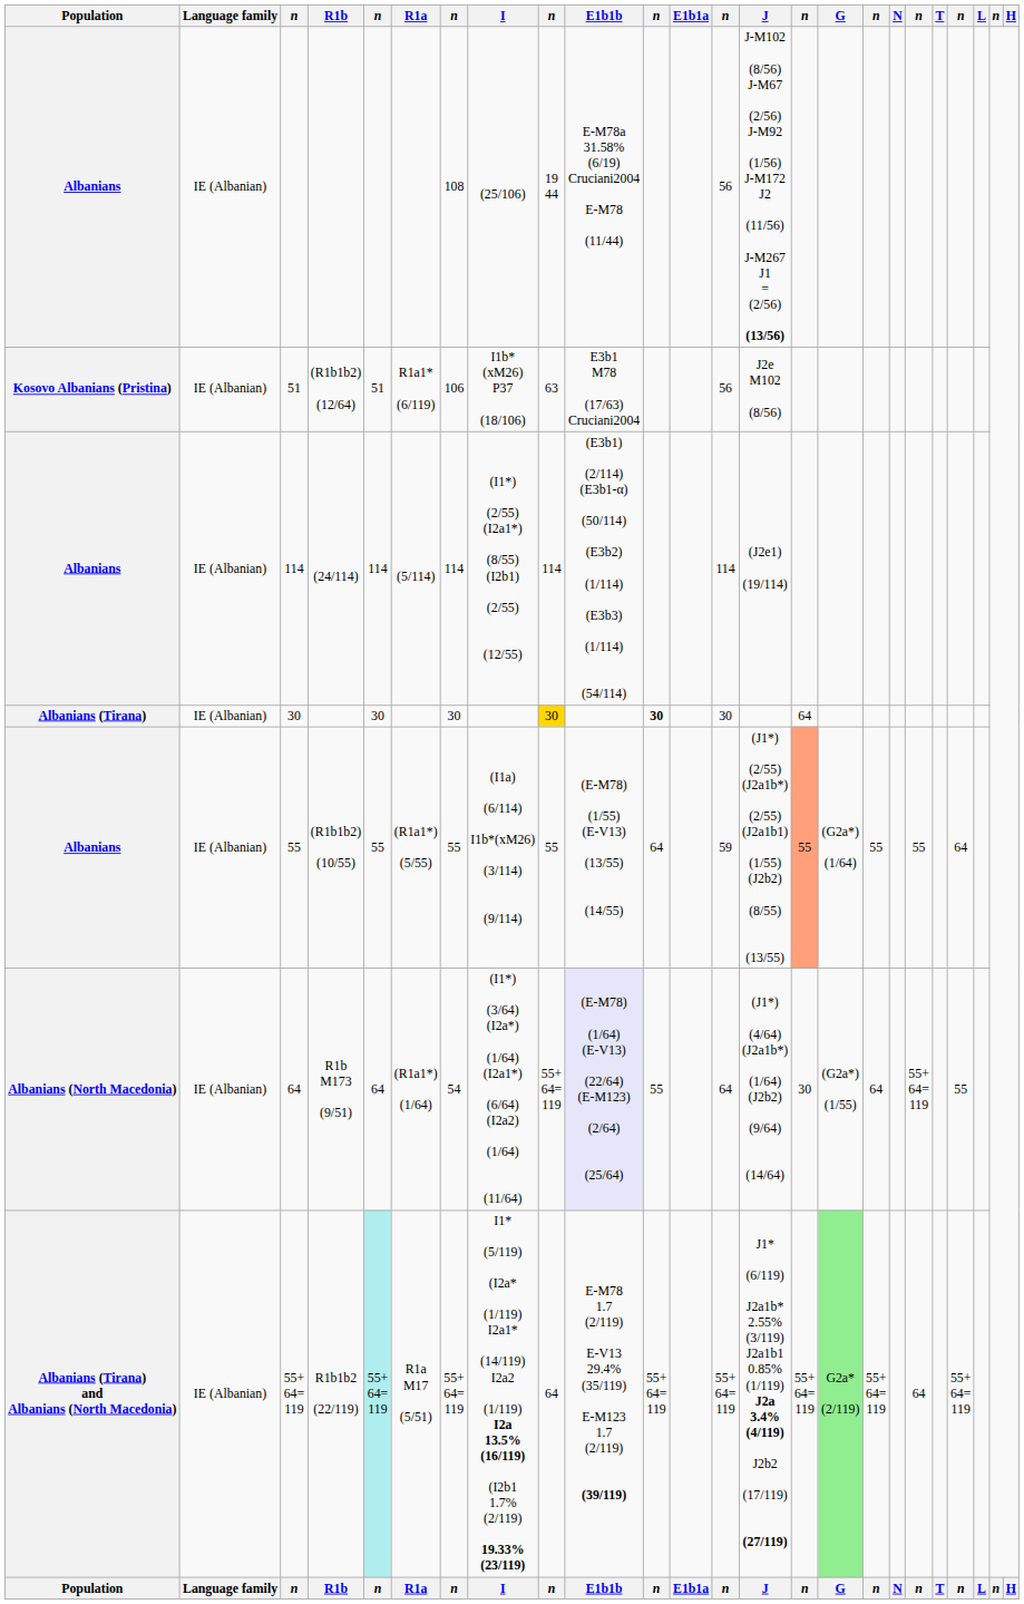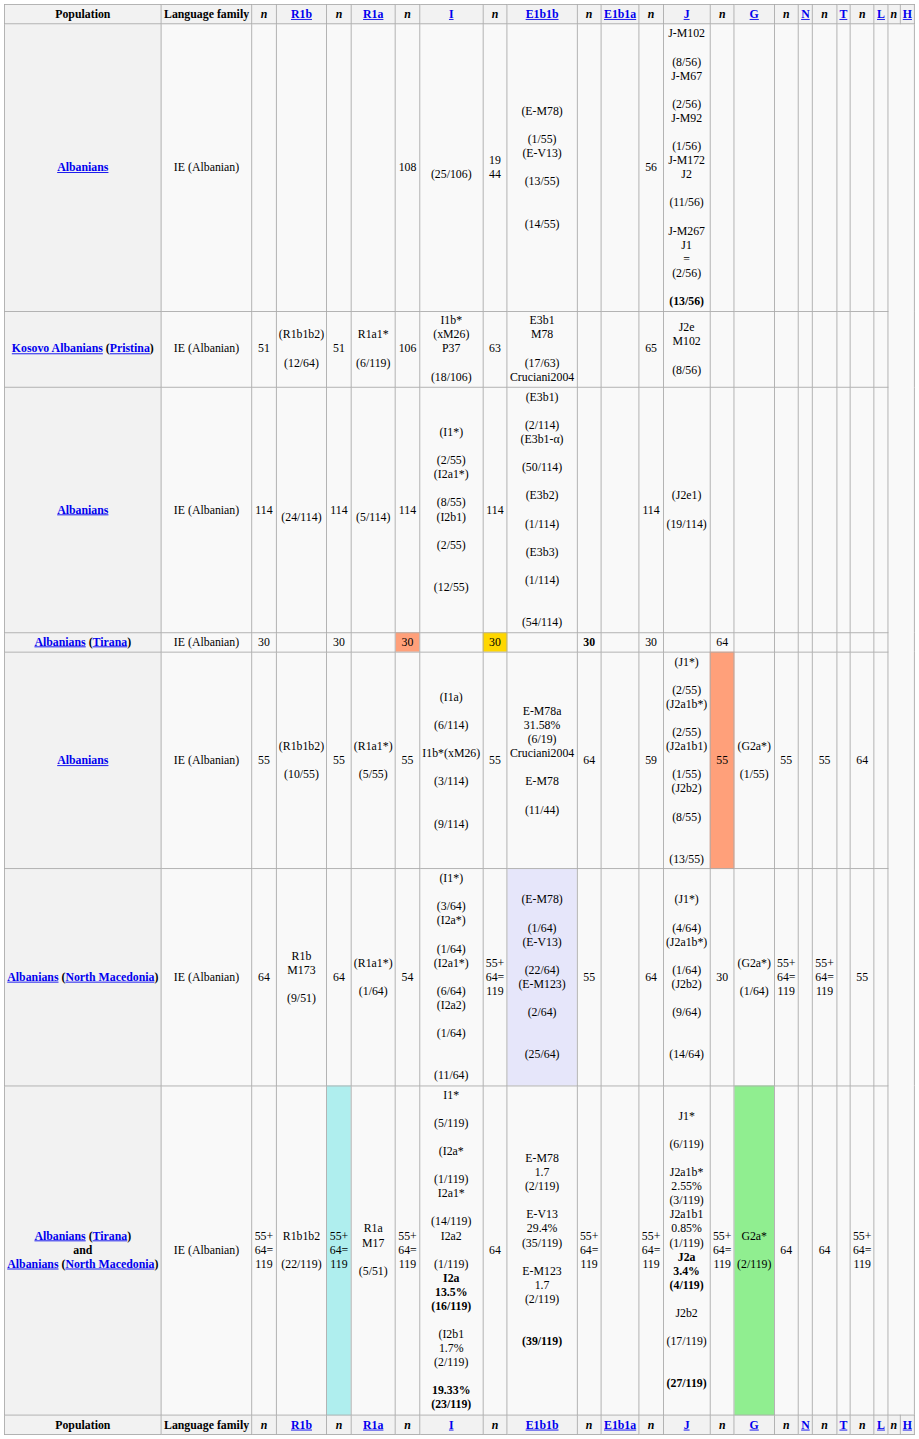row 2 | E1b1b: E-M78a 31.58% (6/19) Cruciani2004 E-M78 (11/44) -> (E-M78) (1/55) (E-V13) (13/55) (14/55)
row 3 | column 13: 56 -> 65
row 5 | column 7: no background -> lightsalmon background
row 6 | E1b1b: (E-M78) (1/55) (E-V13) (13/55) (14/55) -> E-M78a 31.58% (6/19) Cruciani2004 E-M78 (11/44)
row 6 | G: (G2a*) (1/64) -> (G2a*) (1/55)
row 7 | G: (G2a*) (1/55) -> (G2a*) (1/64)
row 7 | column 17: 64 -> 55+ 64= 119
row 8 | column 17: 55+ 64= 119 -> 64
